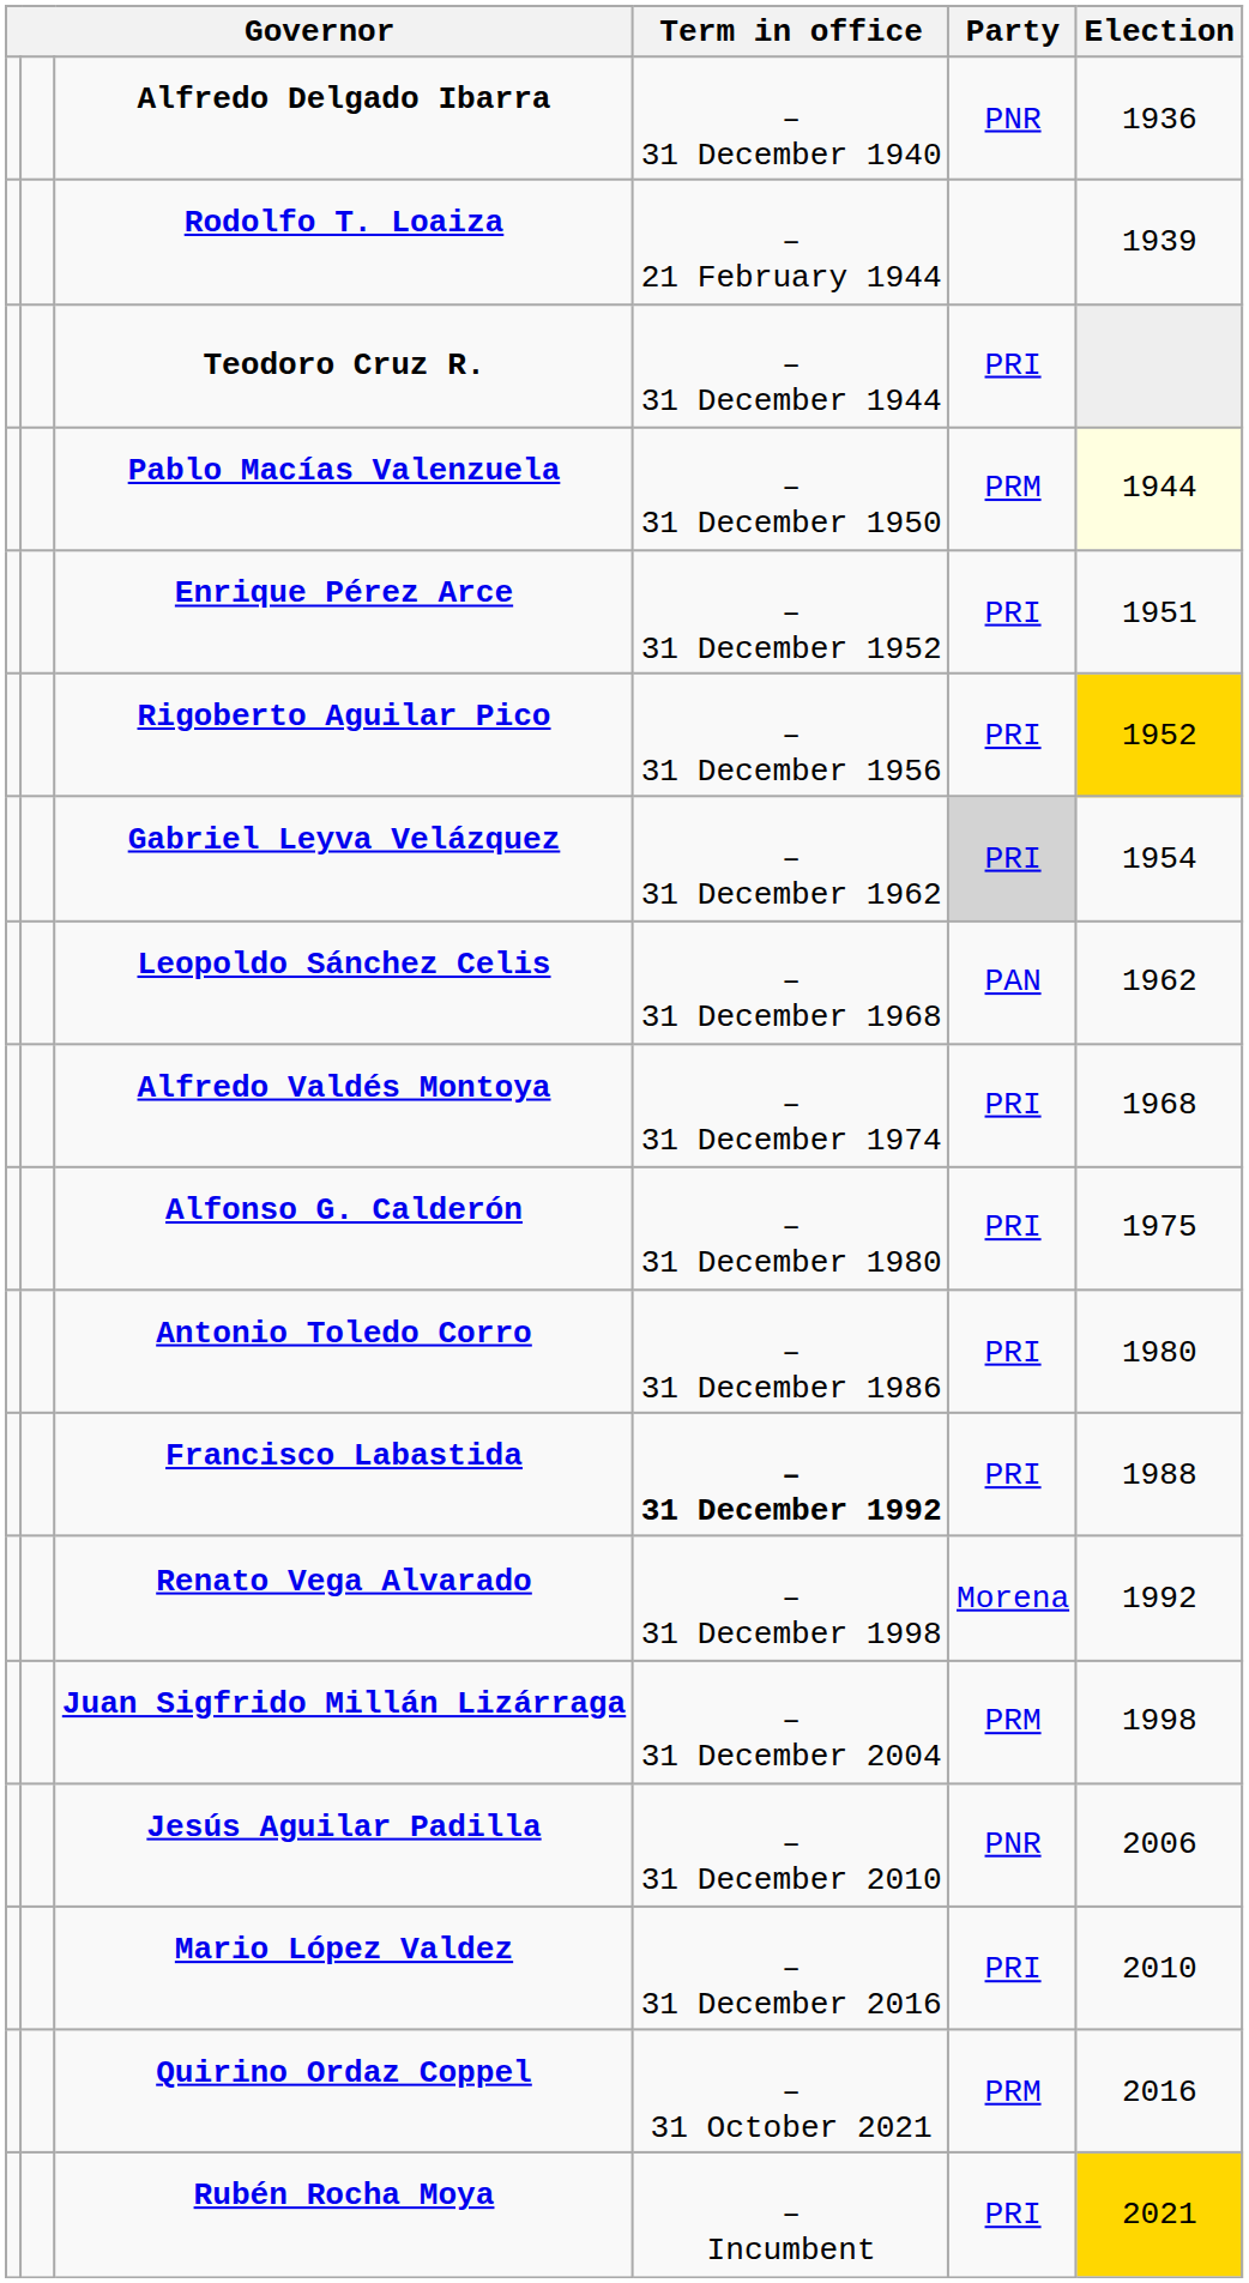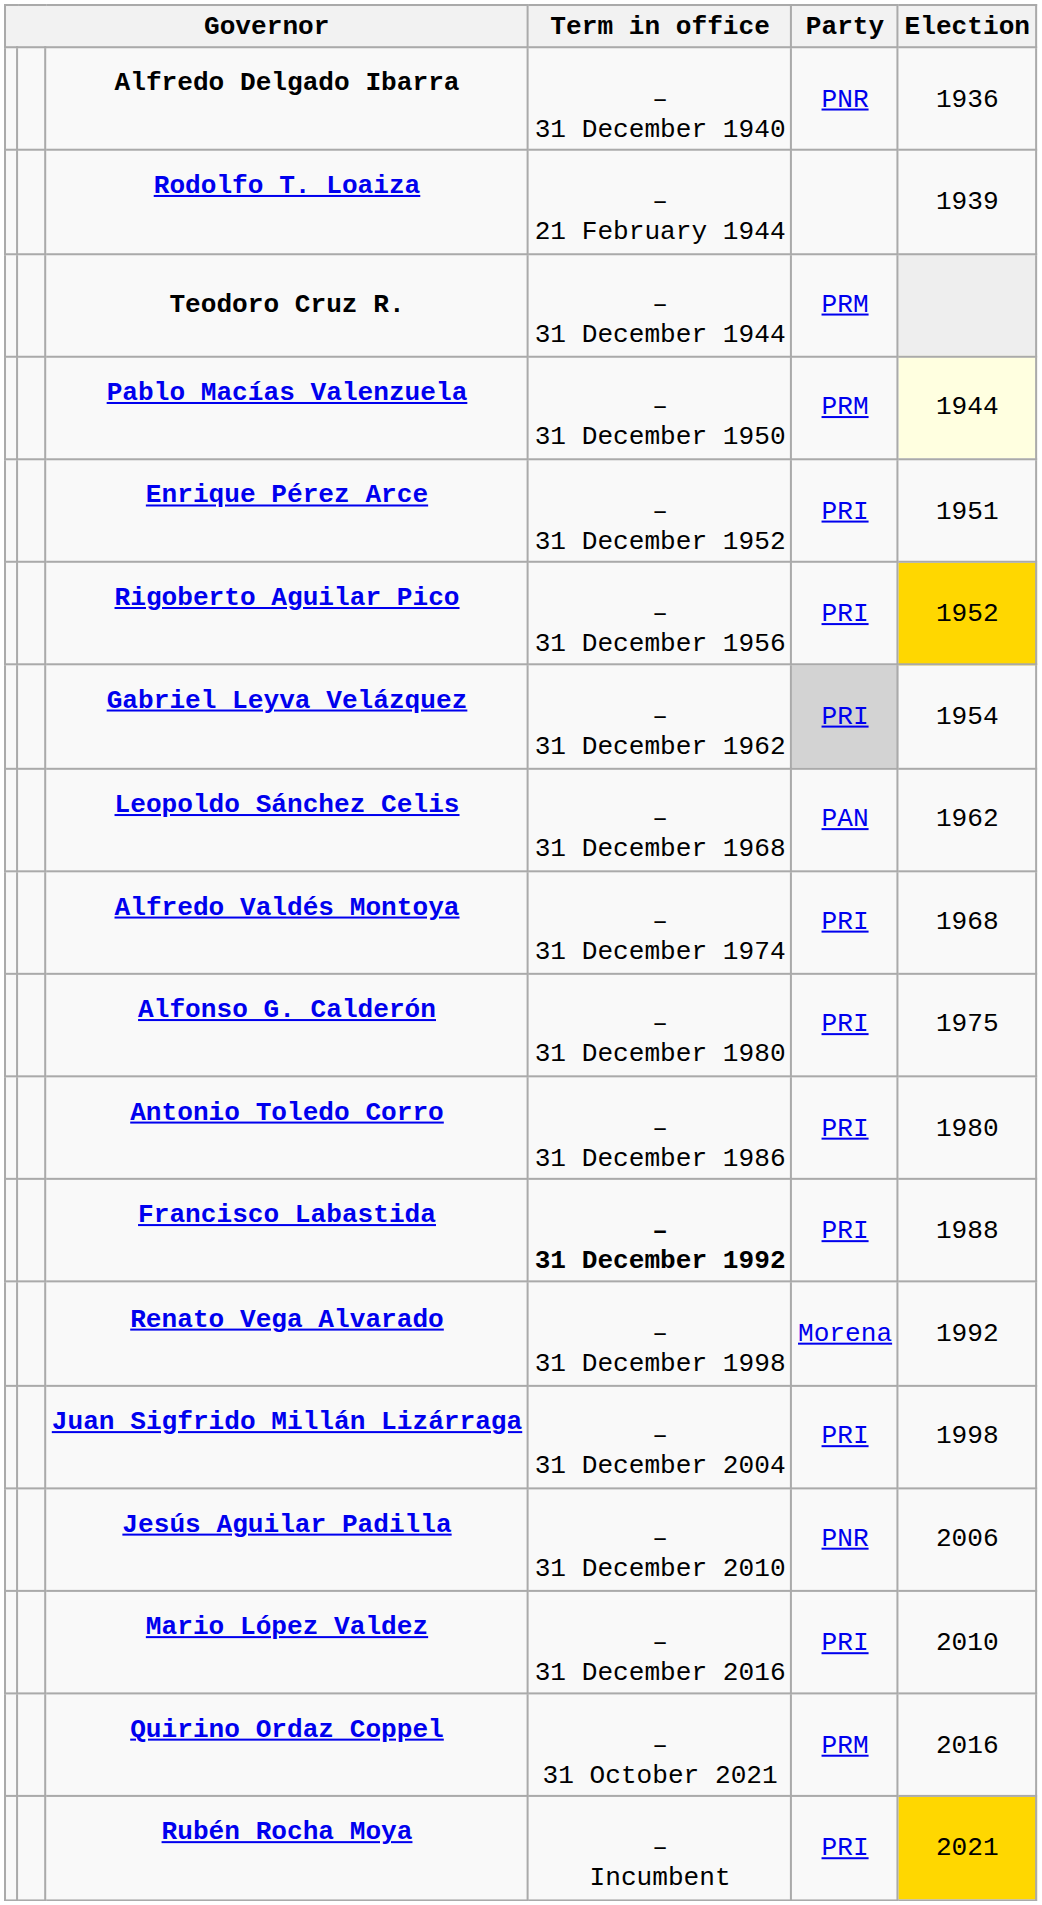Teodoro Cruz R. | Party: PRI -> PRM
Juan Sigfrido Millán Lizárraga | Party: PRM -> PRI
